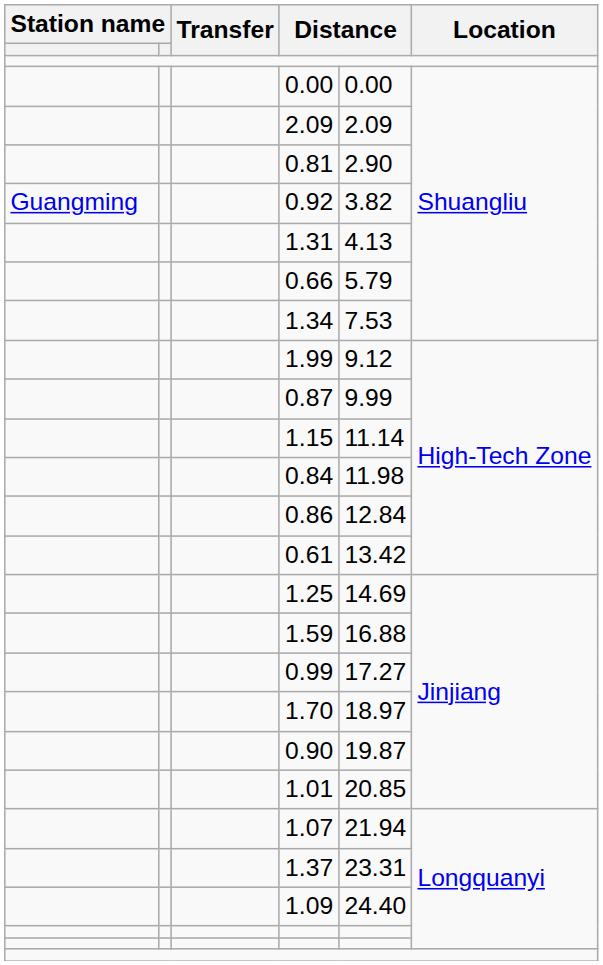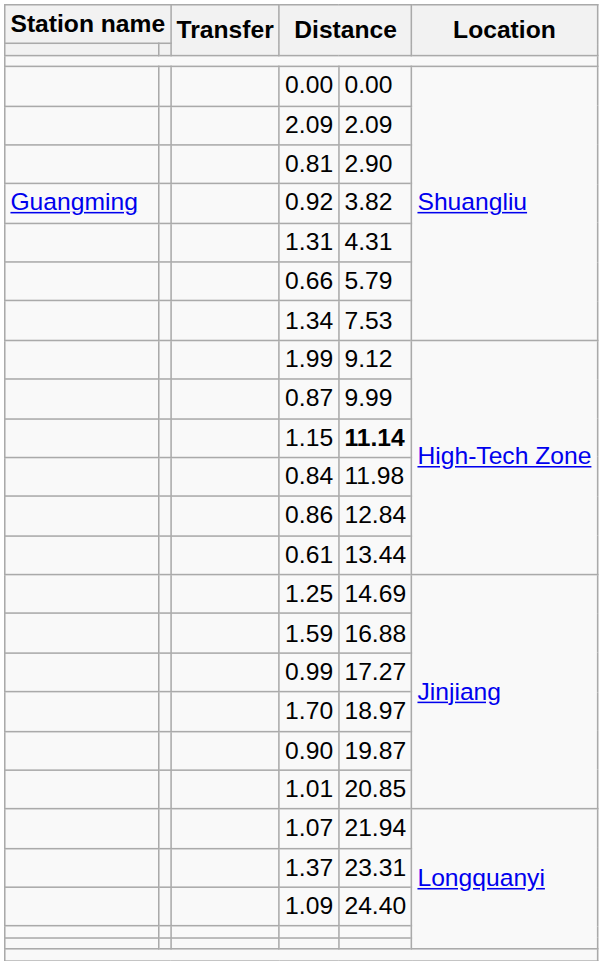1.31 | column 5: 4.13 -> 4.31
1.15 | column 5: normal -> bold
0.61 | column 5: 13.42 -> 13.44
